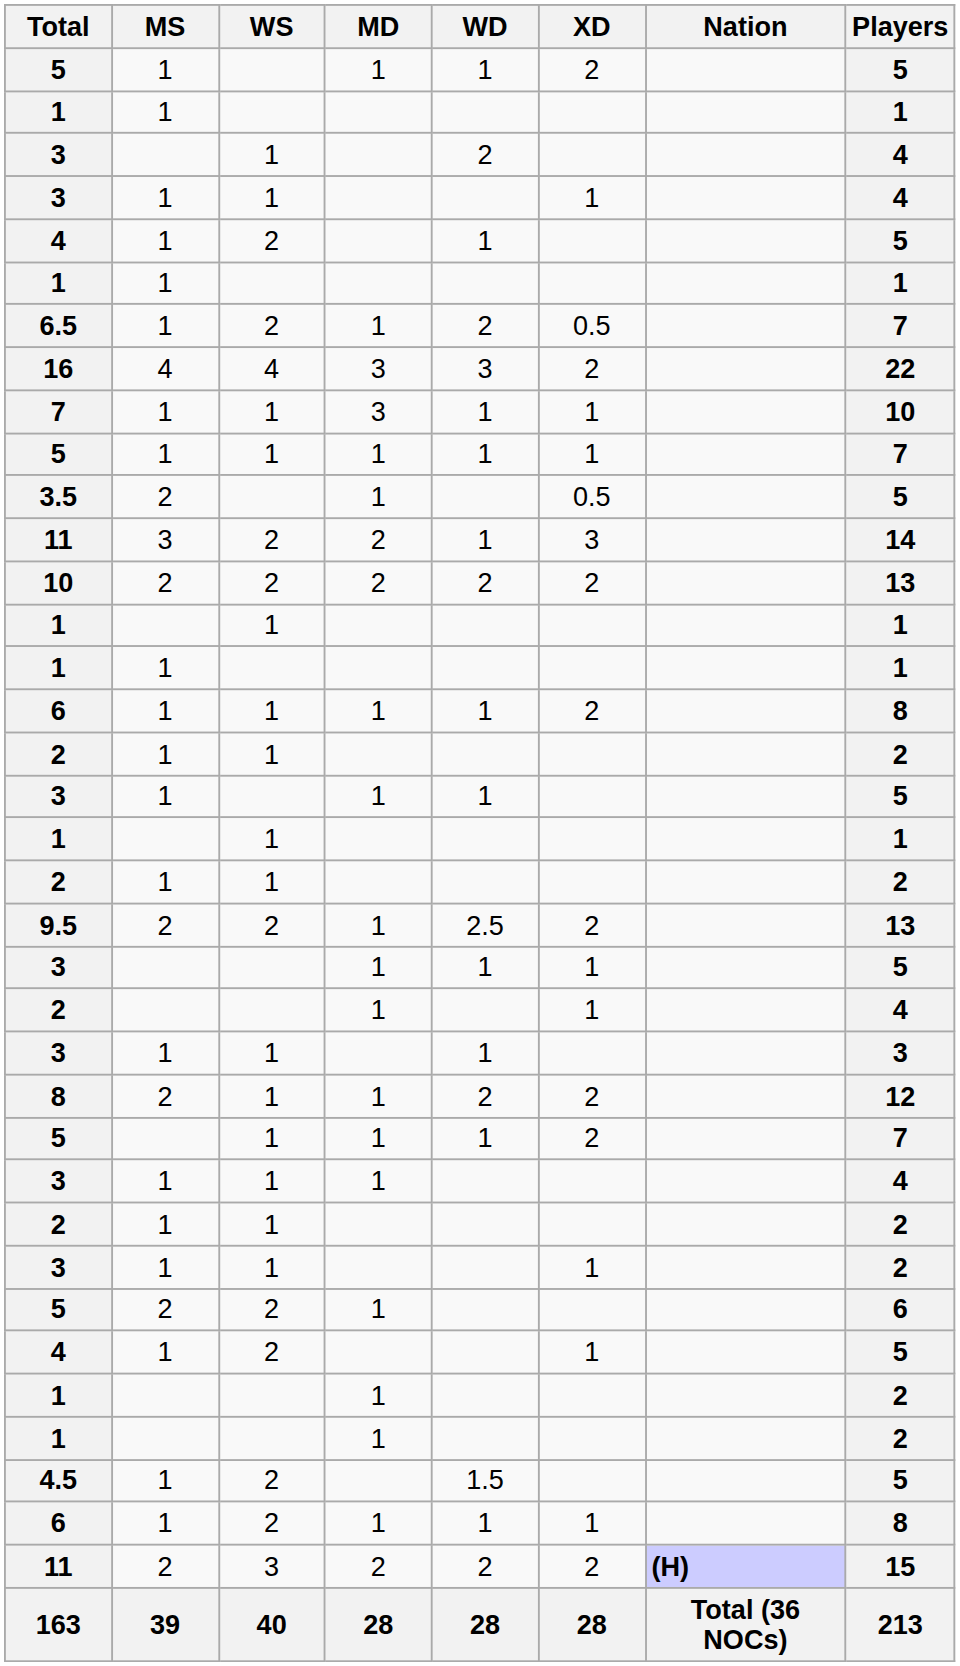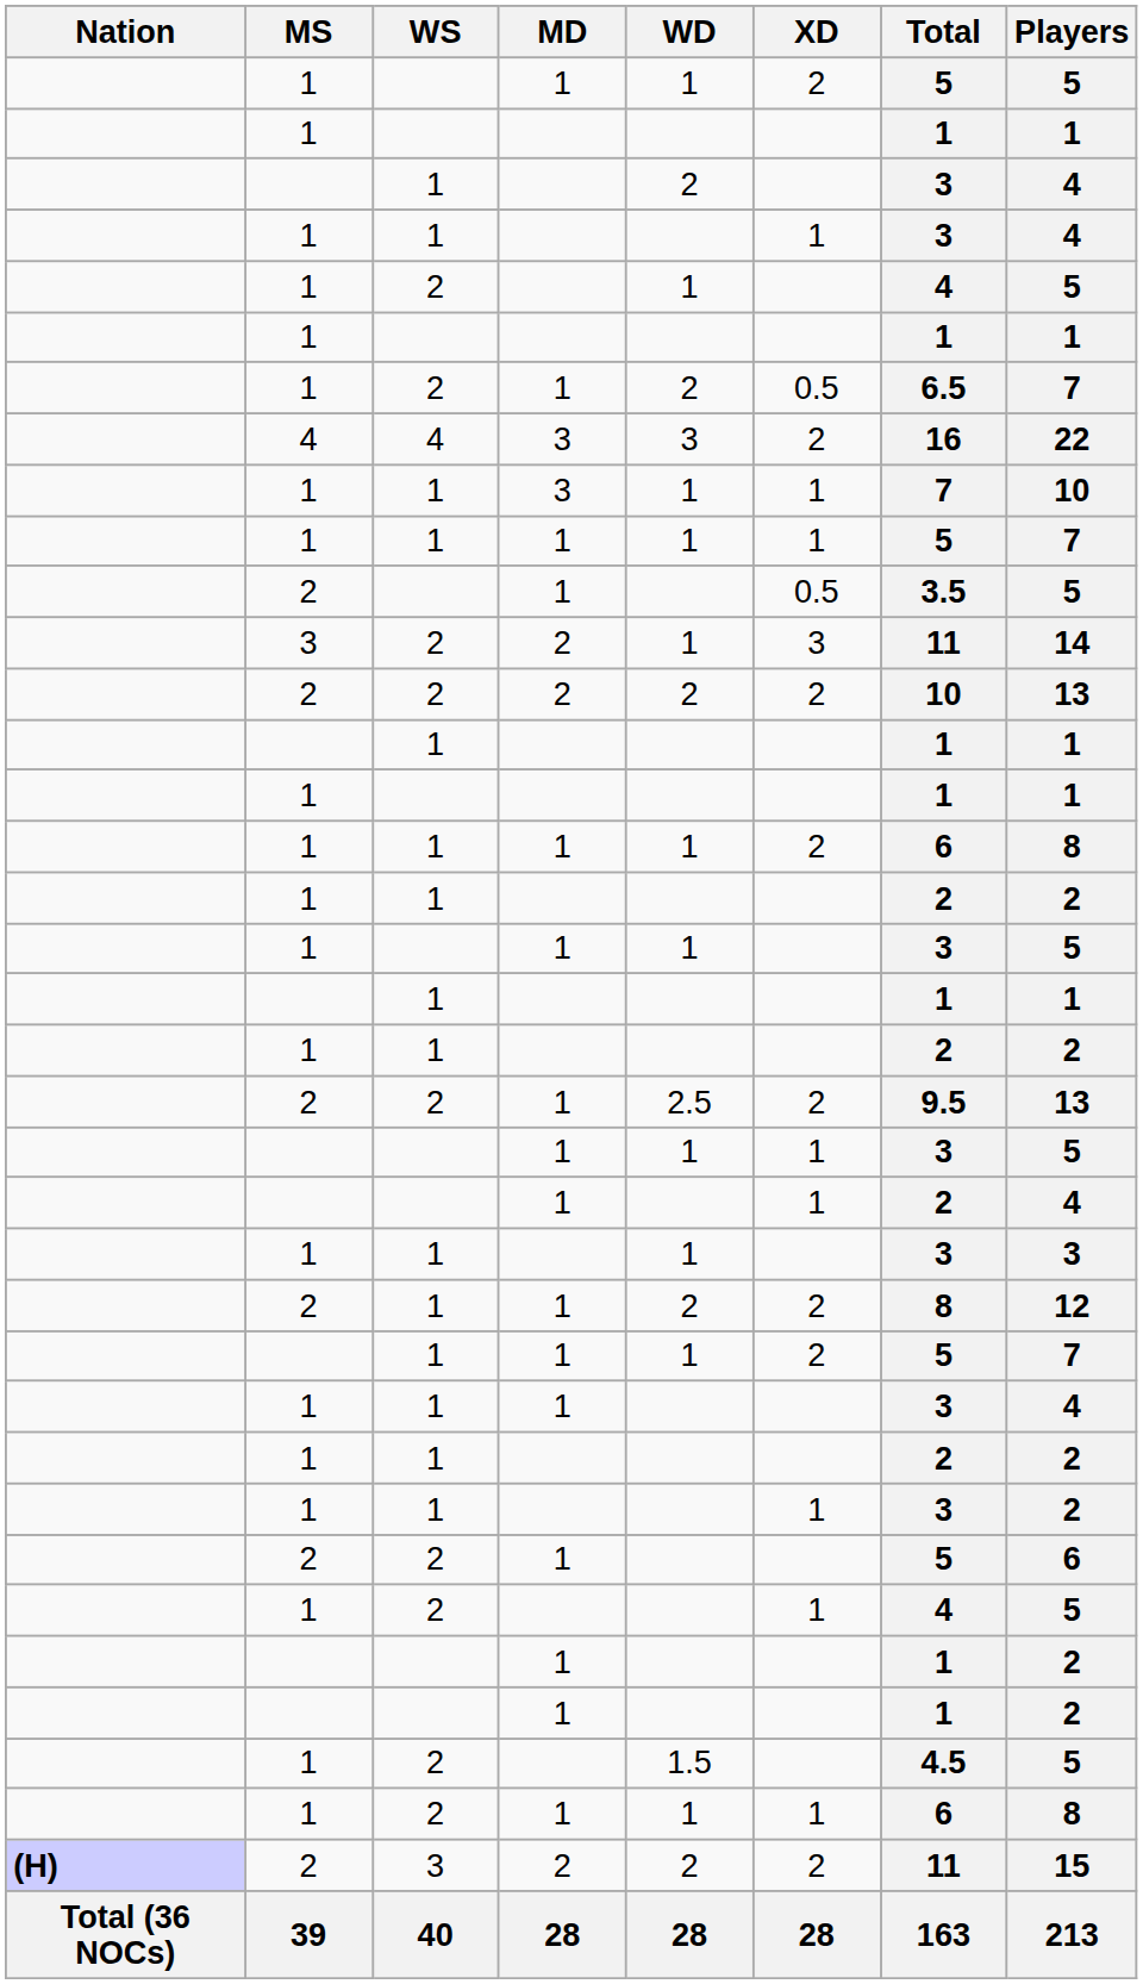columns swapped: Nation <-> Total
